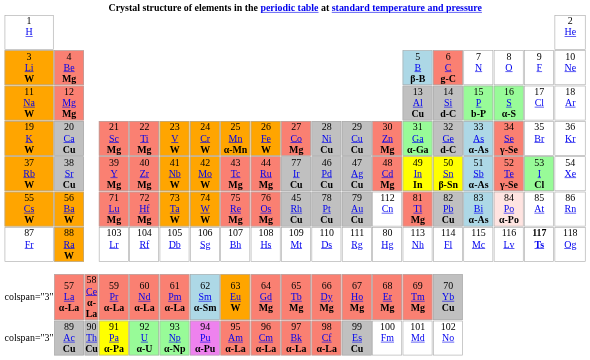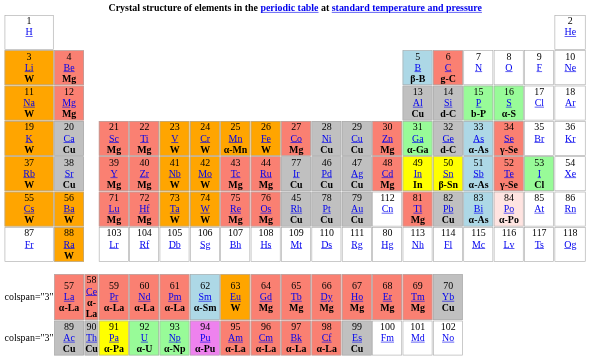87 Fr | column 18: bold -> normal
